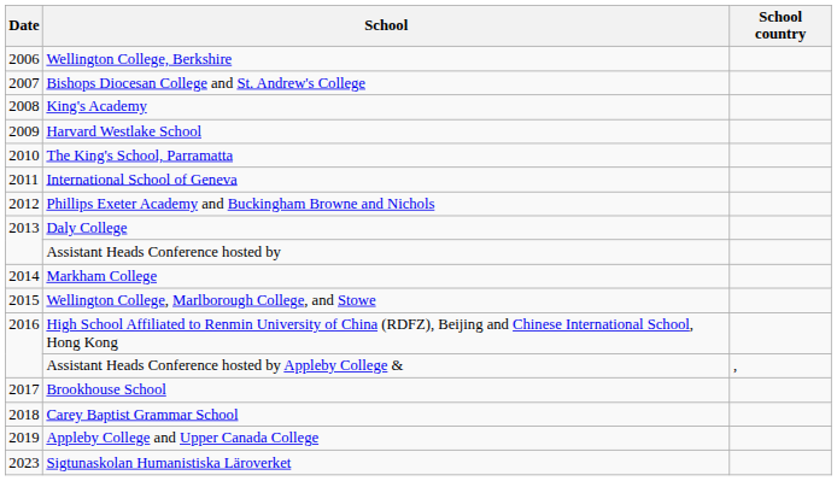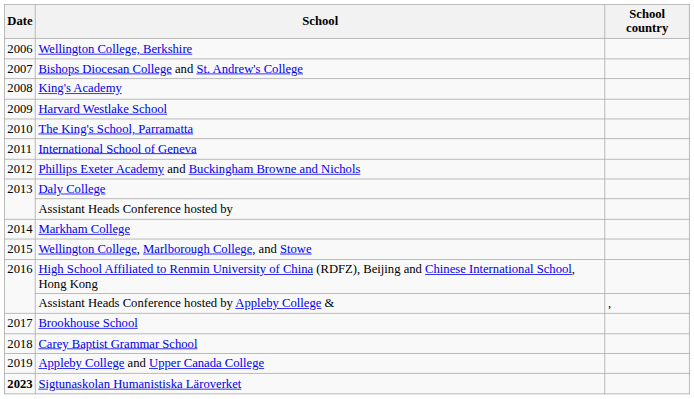Sigtunaskolan Humanistiska Läroverket | Date: normal -> bold
